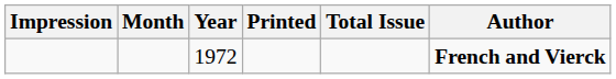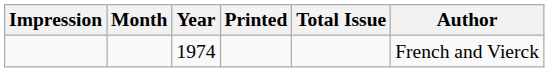row 2 | Year: 1972 -> 1974
row 2 | Author: bold -> normal
